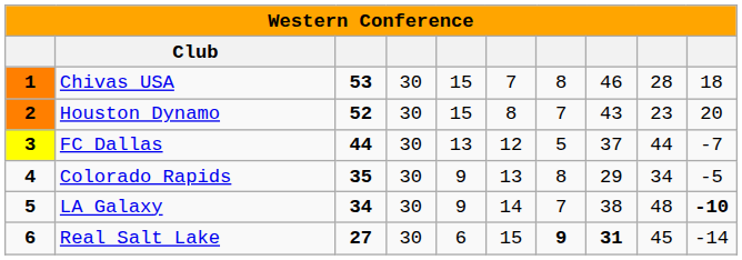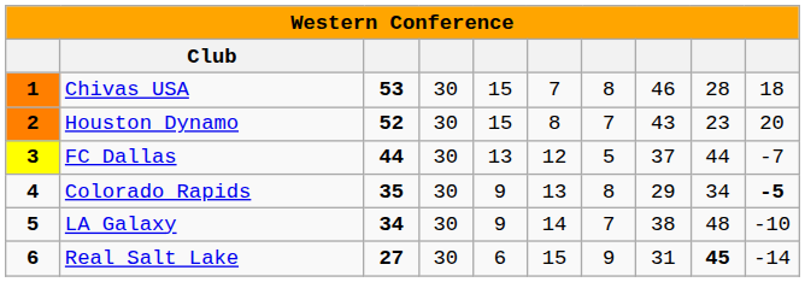Colorado Rapids | column 10: normal -> bold
LA Galaxy | column 10: bold -> normal
Real Salt Lake | column 7: bold -> normal
Real Salt Lake | column 8: bold -> normal
Real Salt Lake | column 9: normal -> bold
